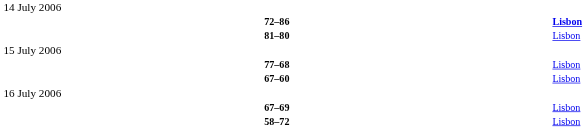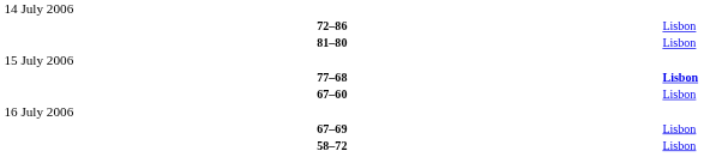72–86 | column 3: bold -> normal
77–68 | column 3: normal -> bold
